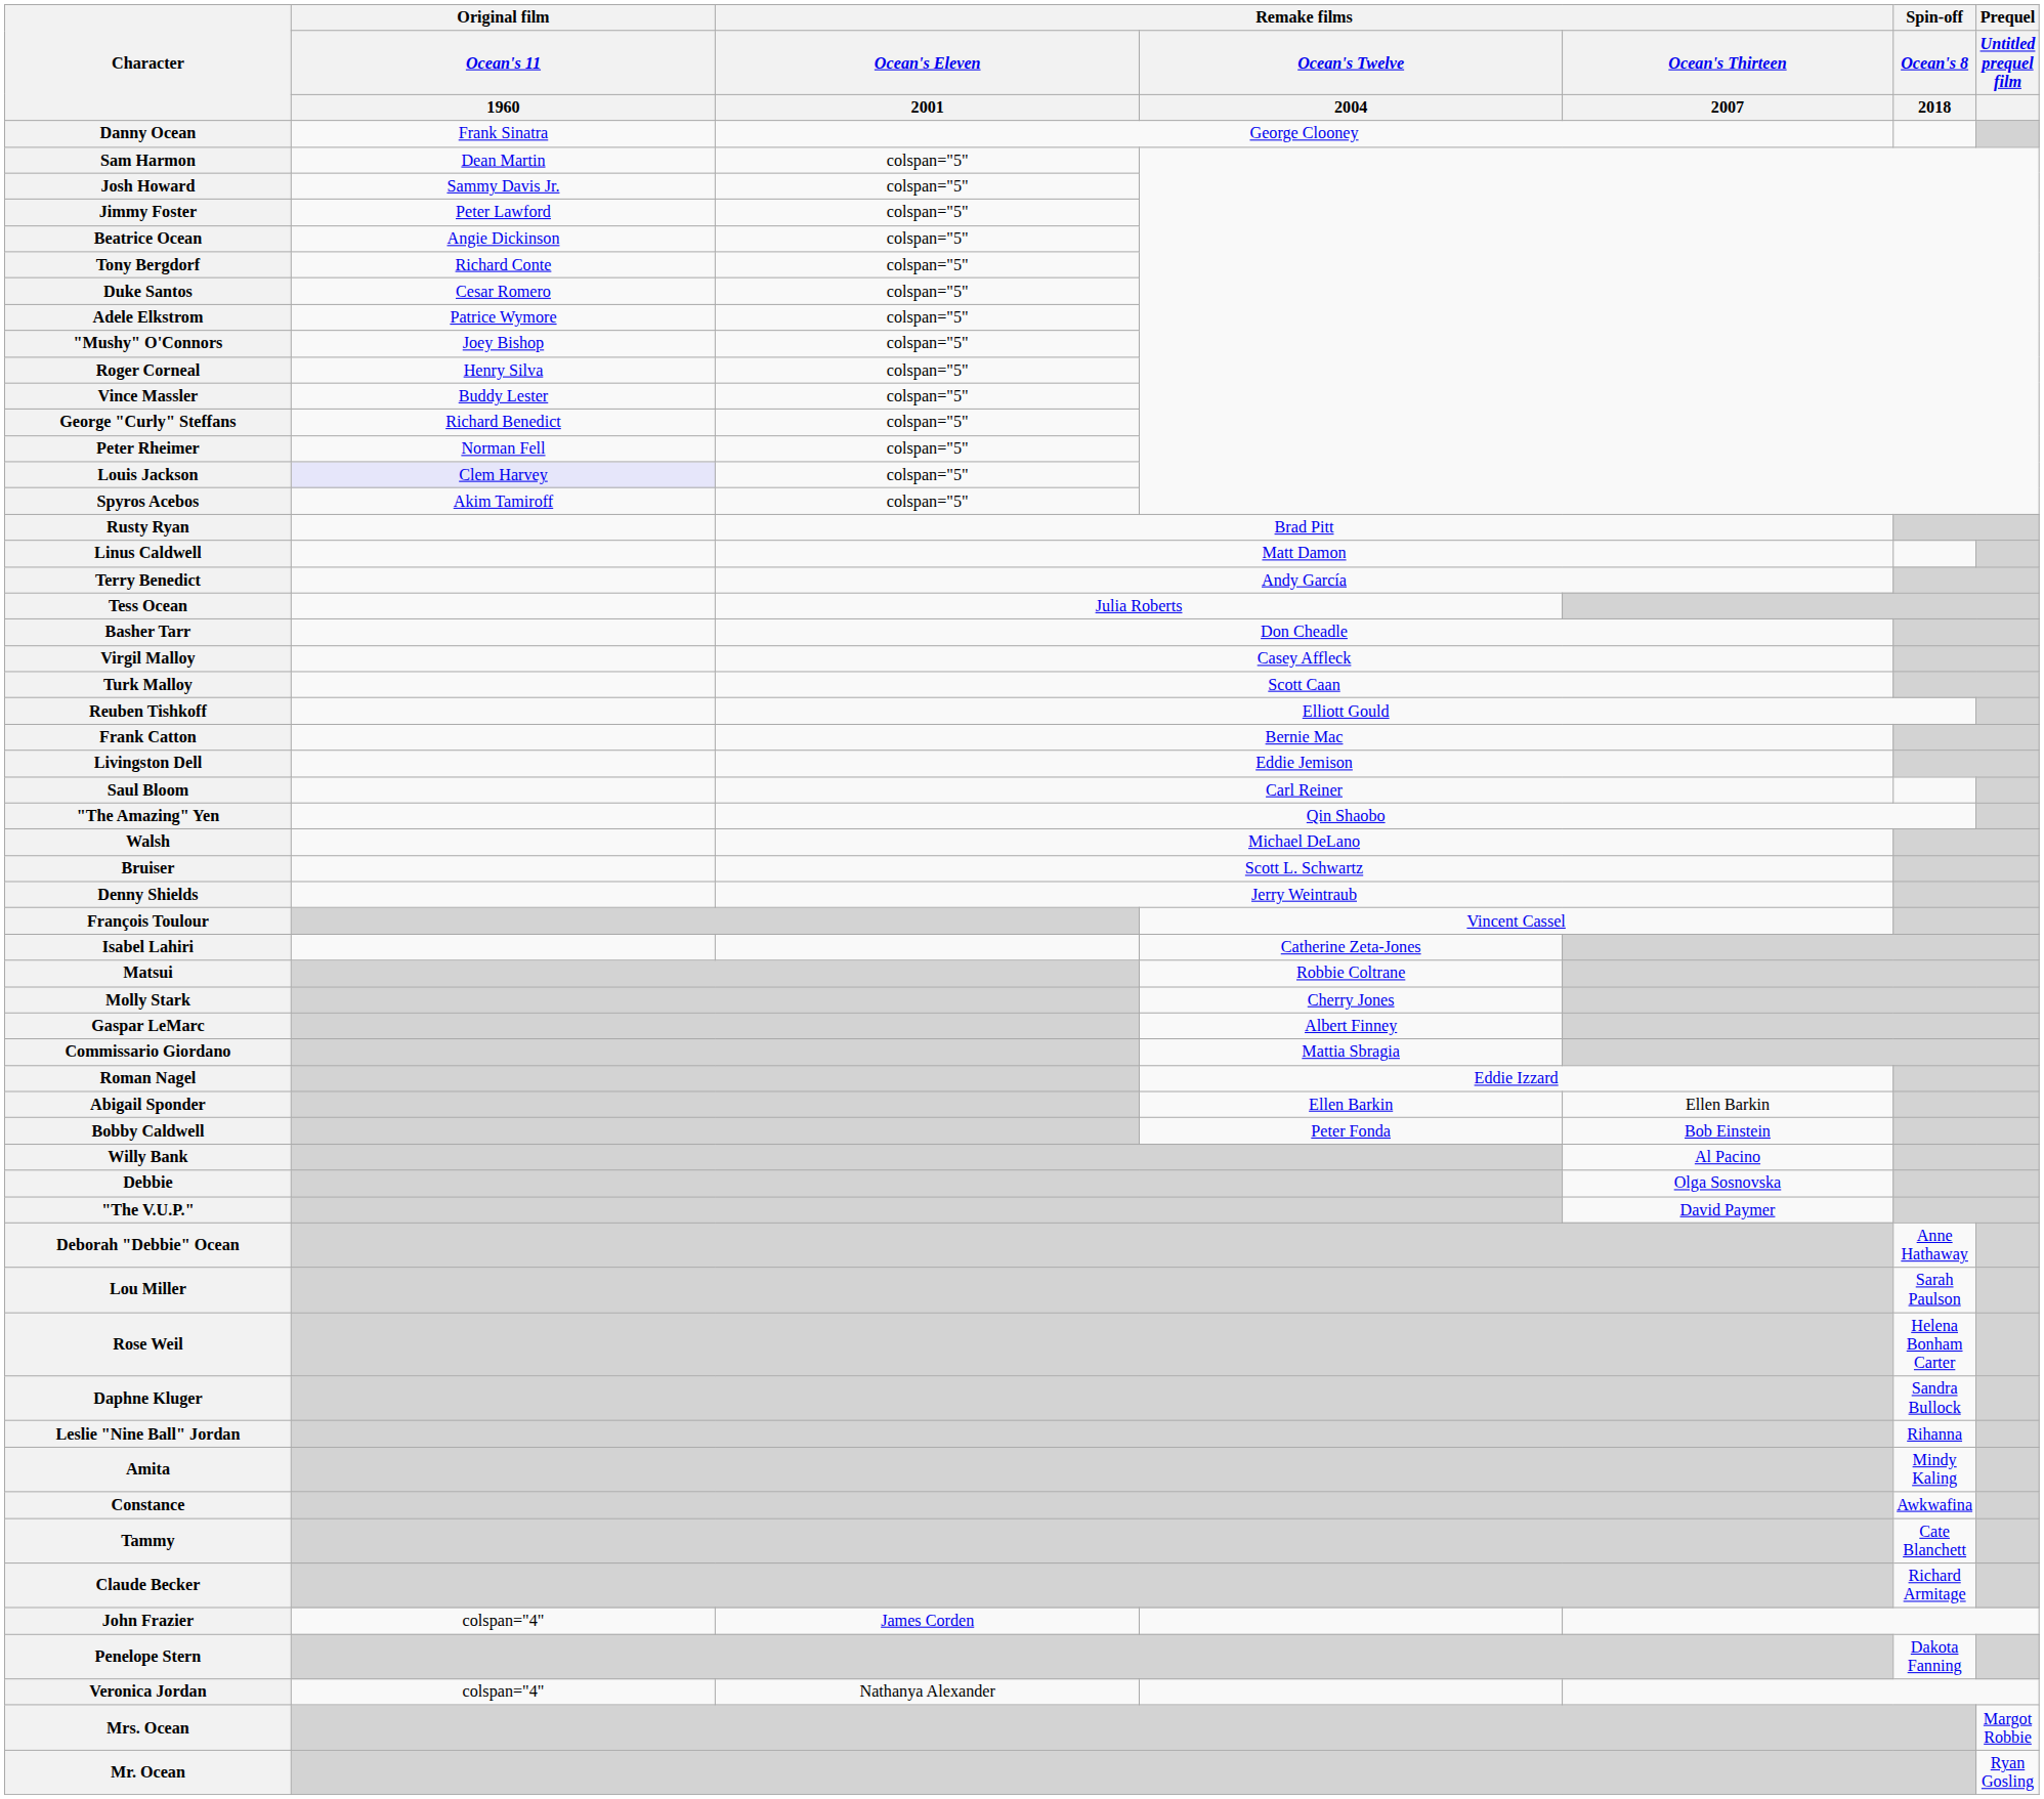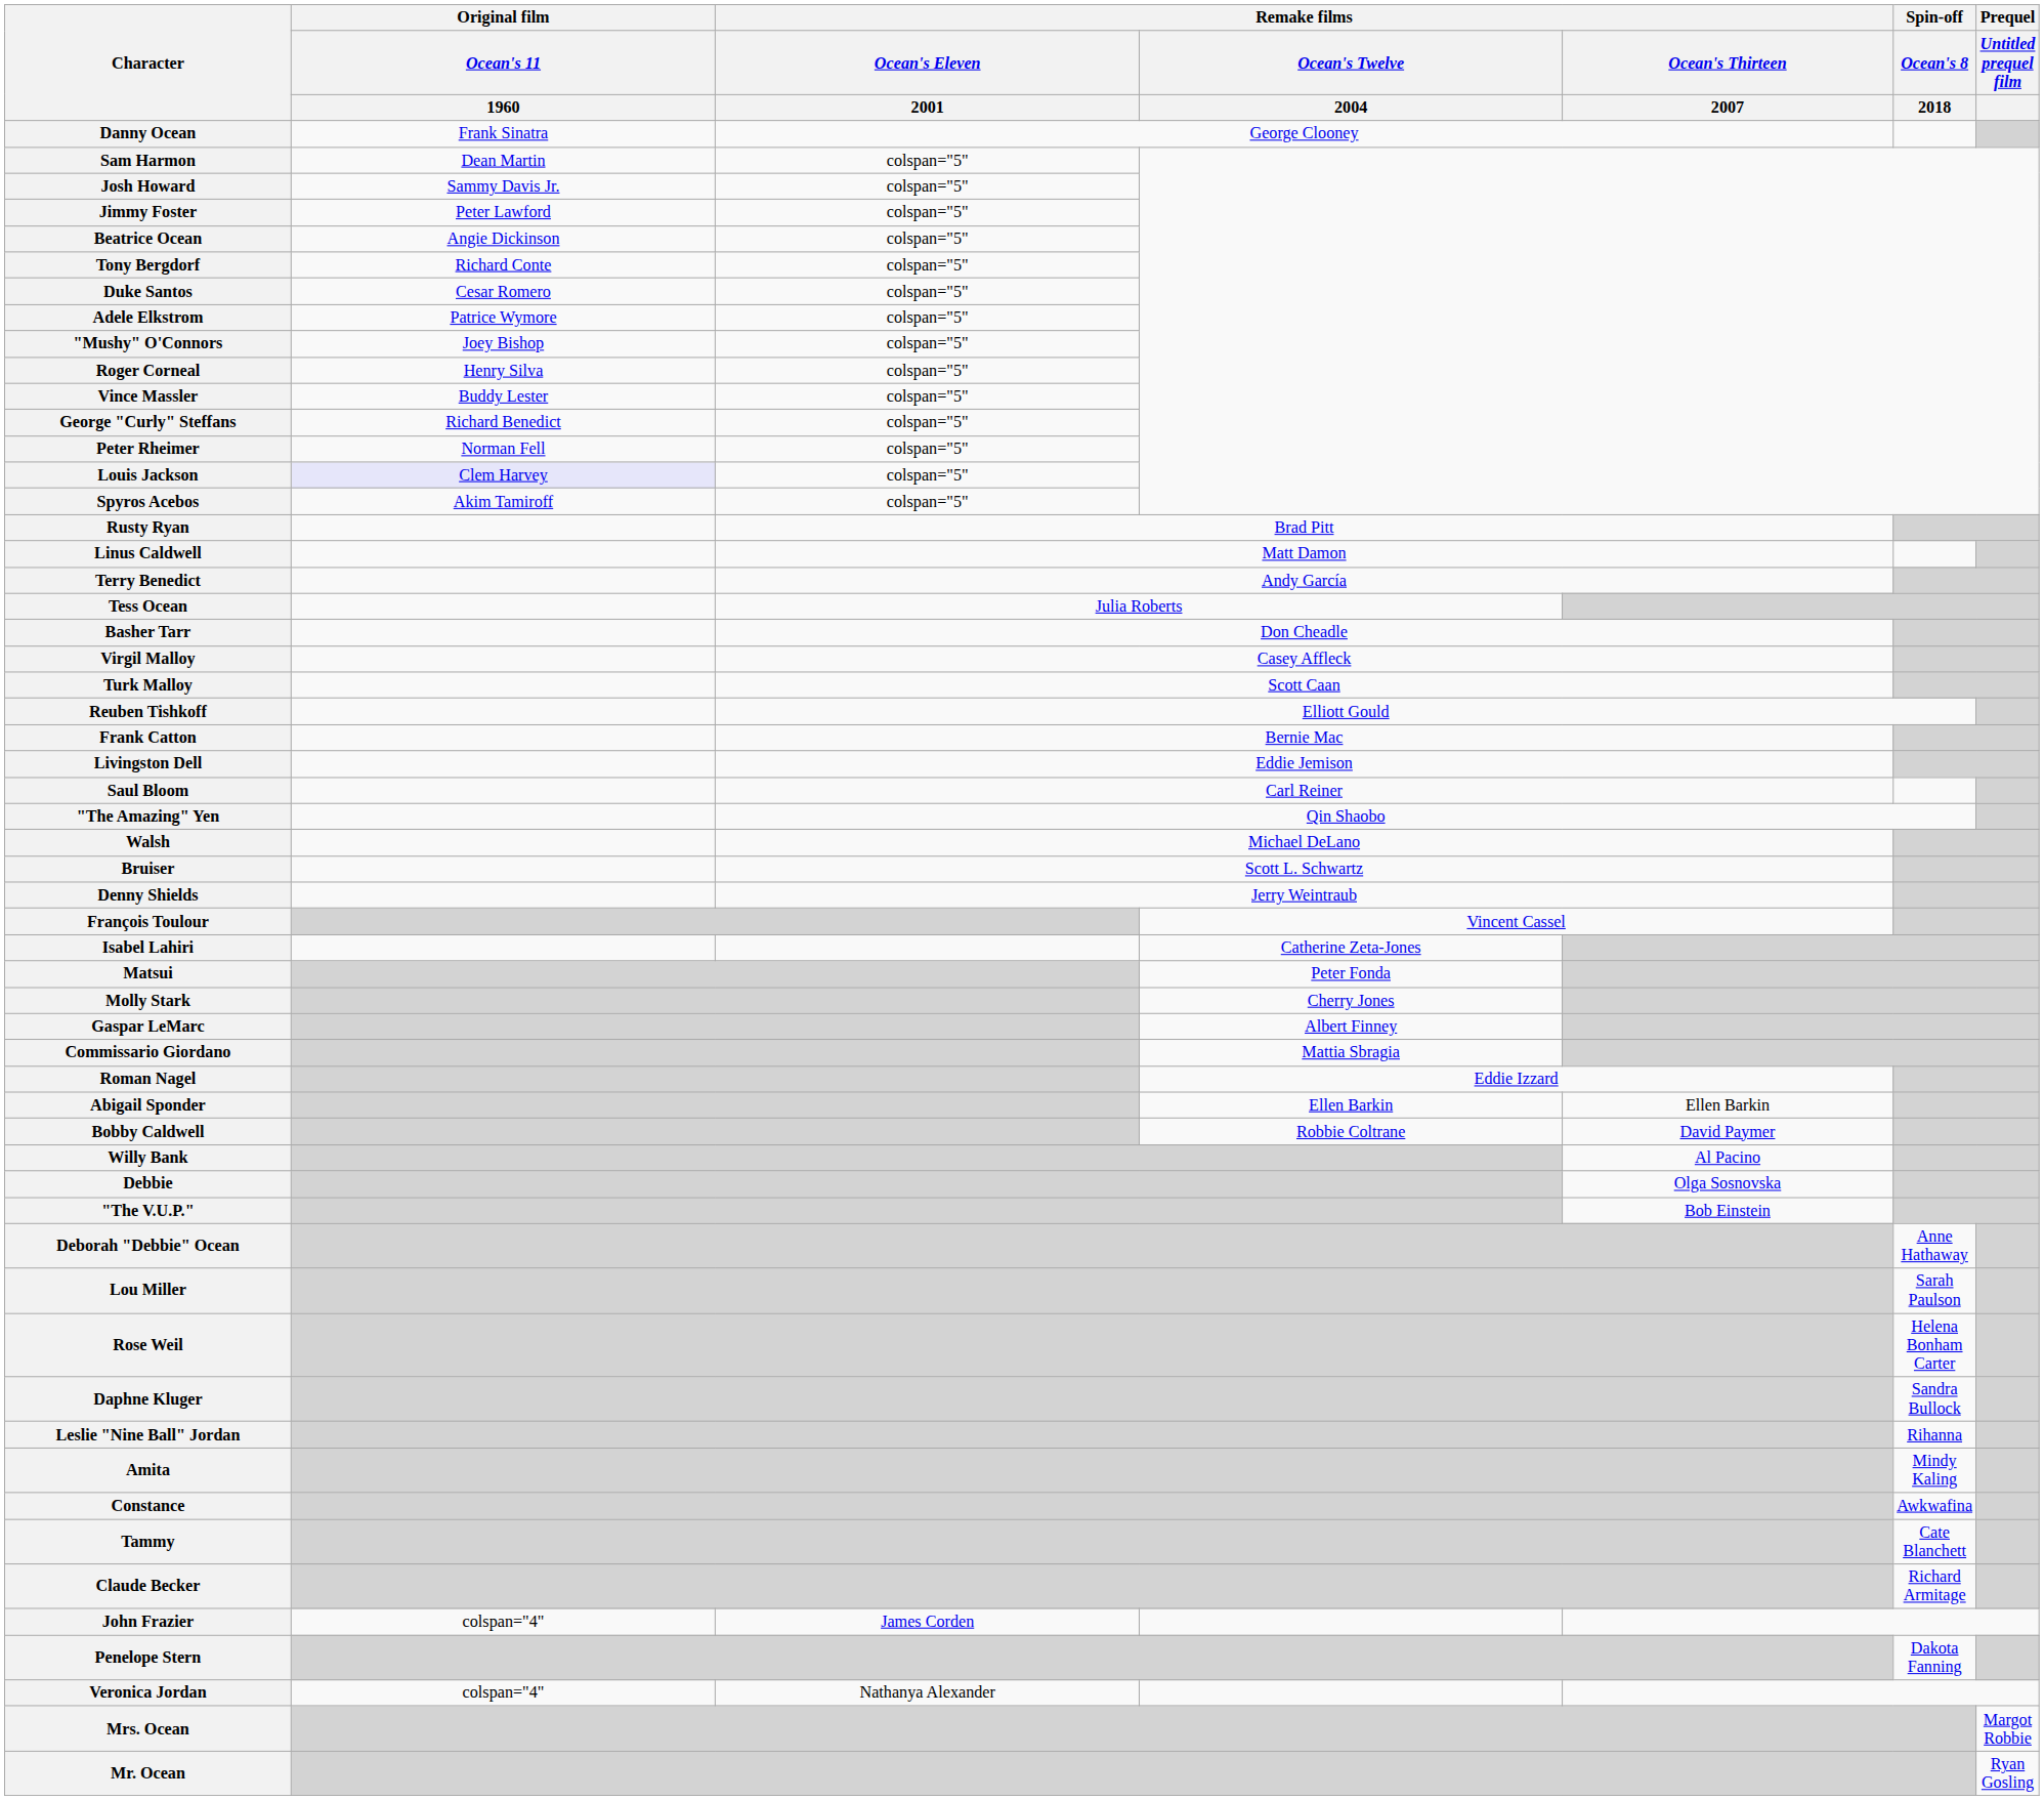Matsui | Remake films / Ocean's Twelve / 2004: Robbie Coltrane -> Peter Fonda
Bobby Caldwell | Remake films / Ocean's Twelve / 2004: Peter Fonda -> Robbie Coltrane
Bobby Caldwell | Remake films / Ocean's Thirteen / 2007: Bob Einstein -> David Paymer
"The V.U.P." | Remake films / Ocean's Thirteen / 2007: David Paymer -> Bob Einstein
